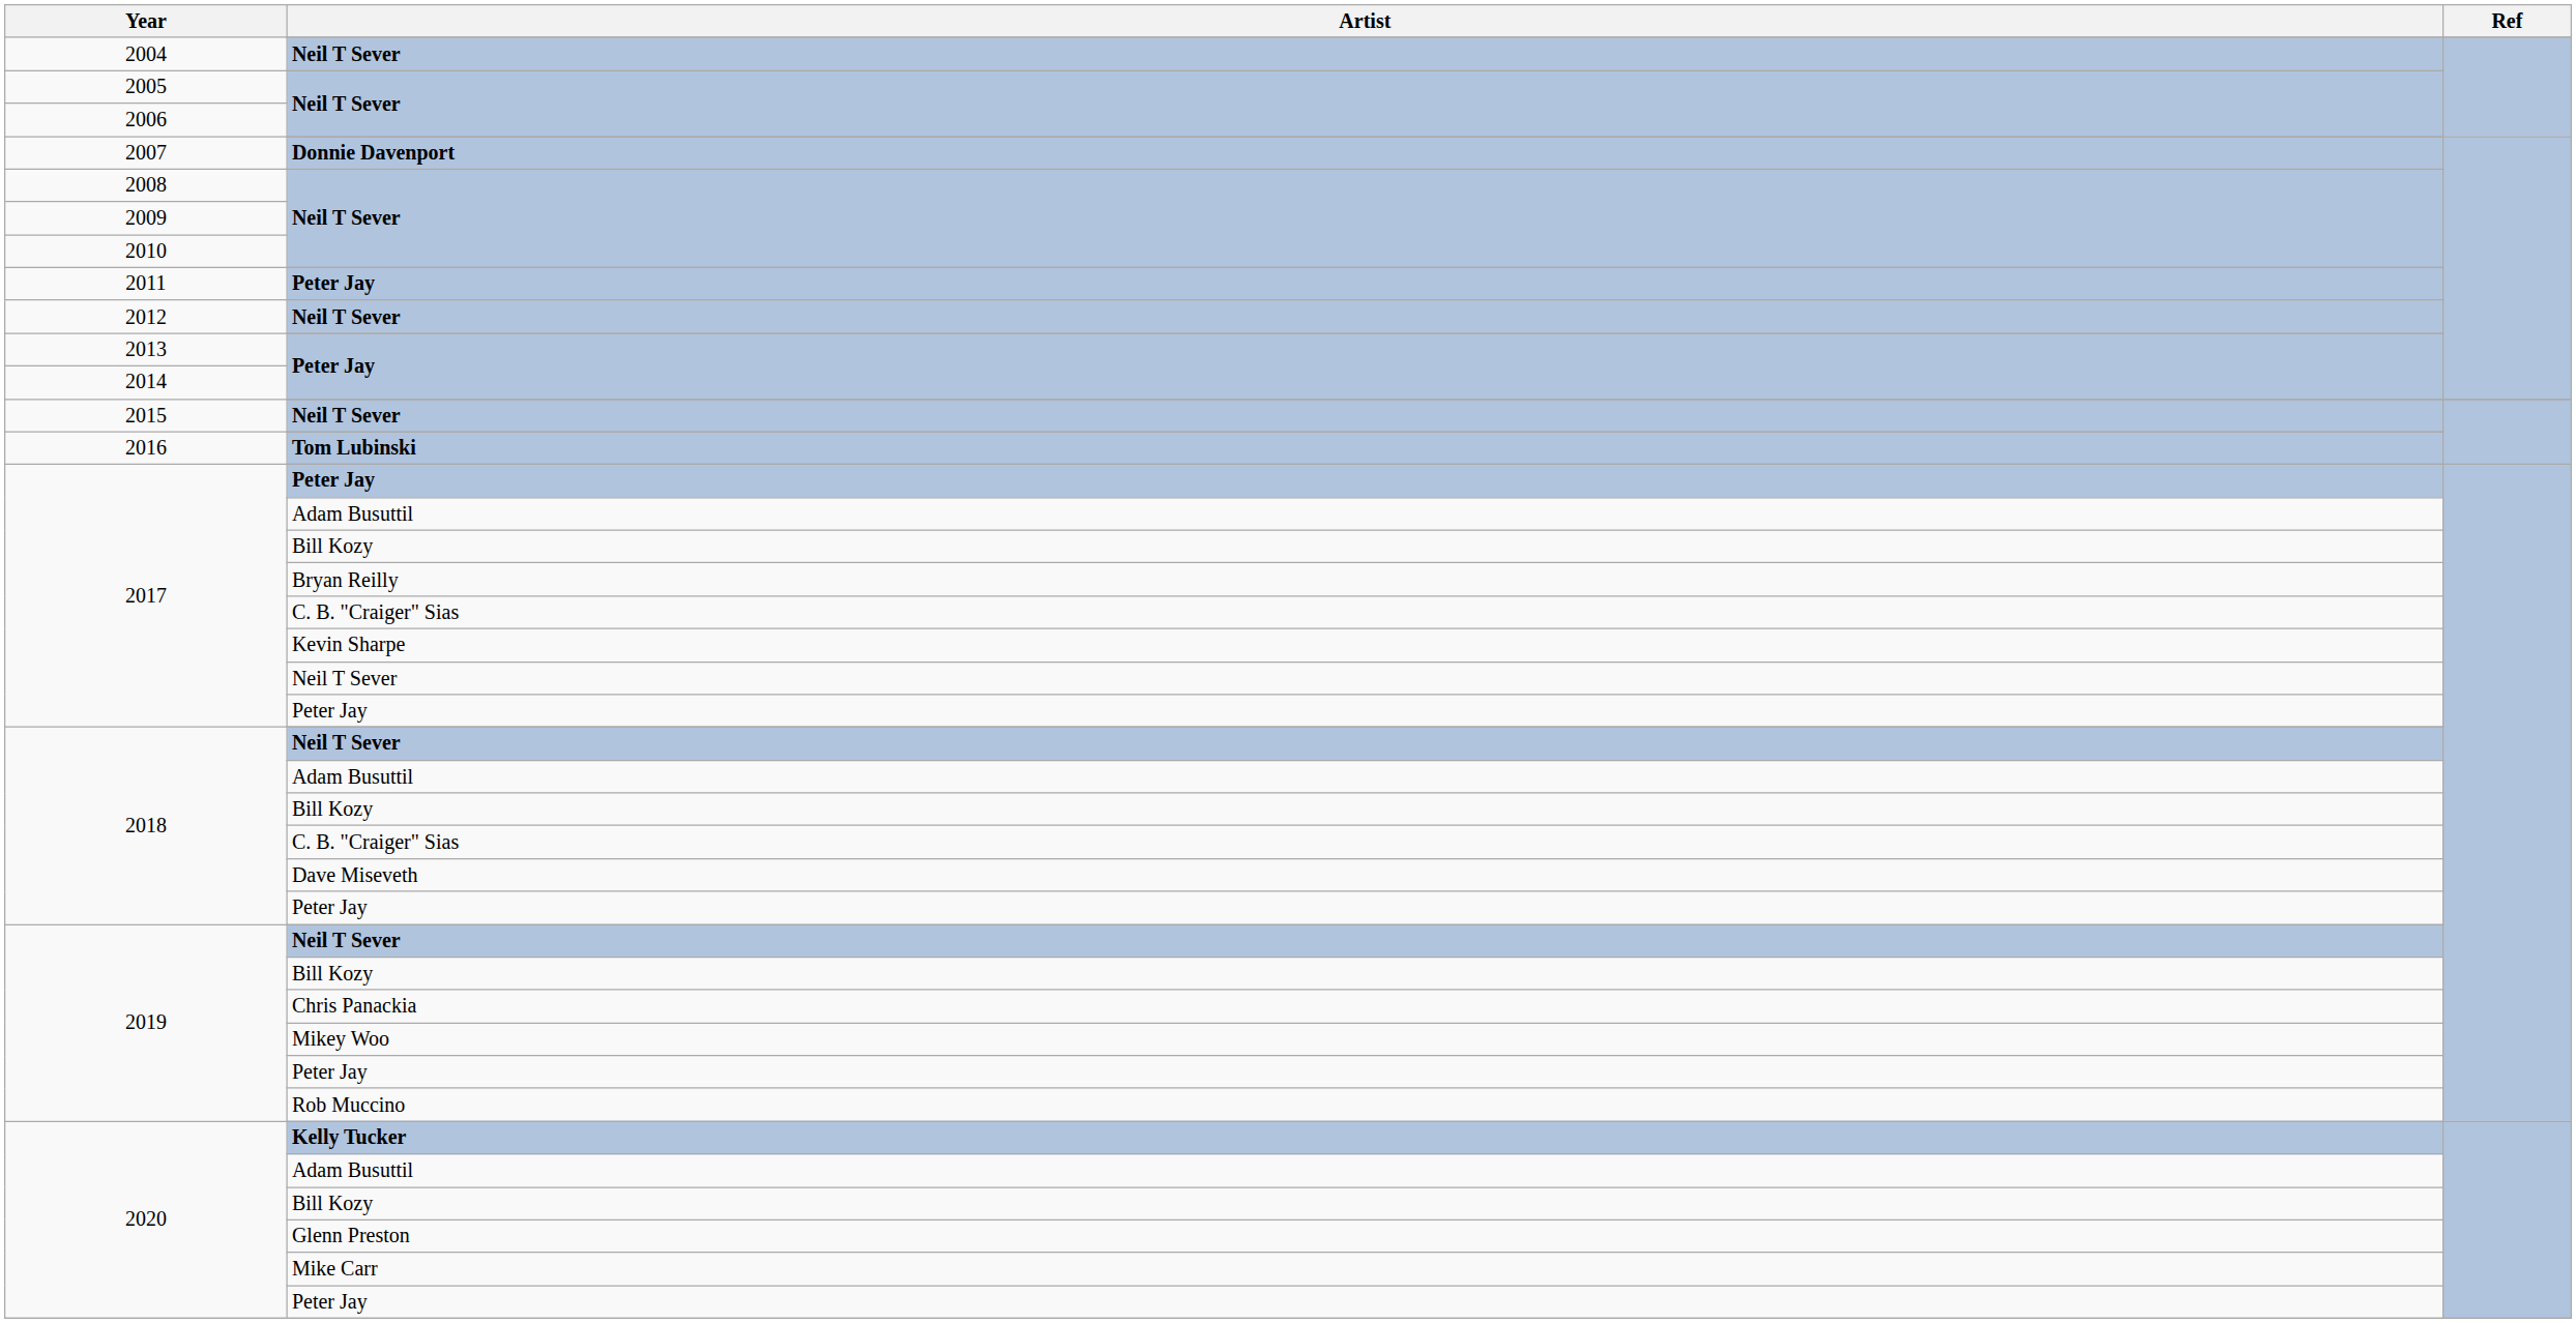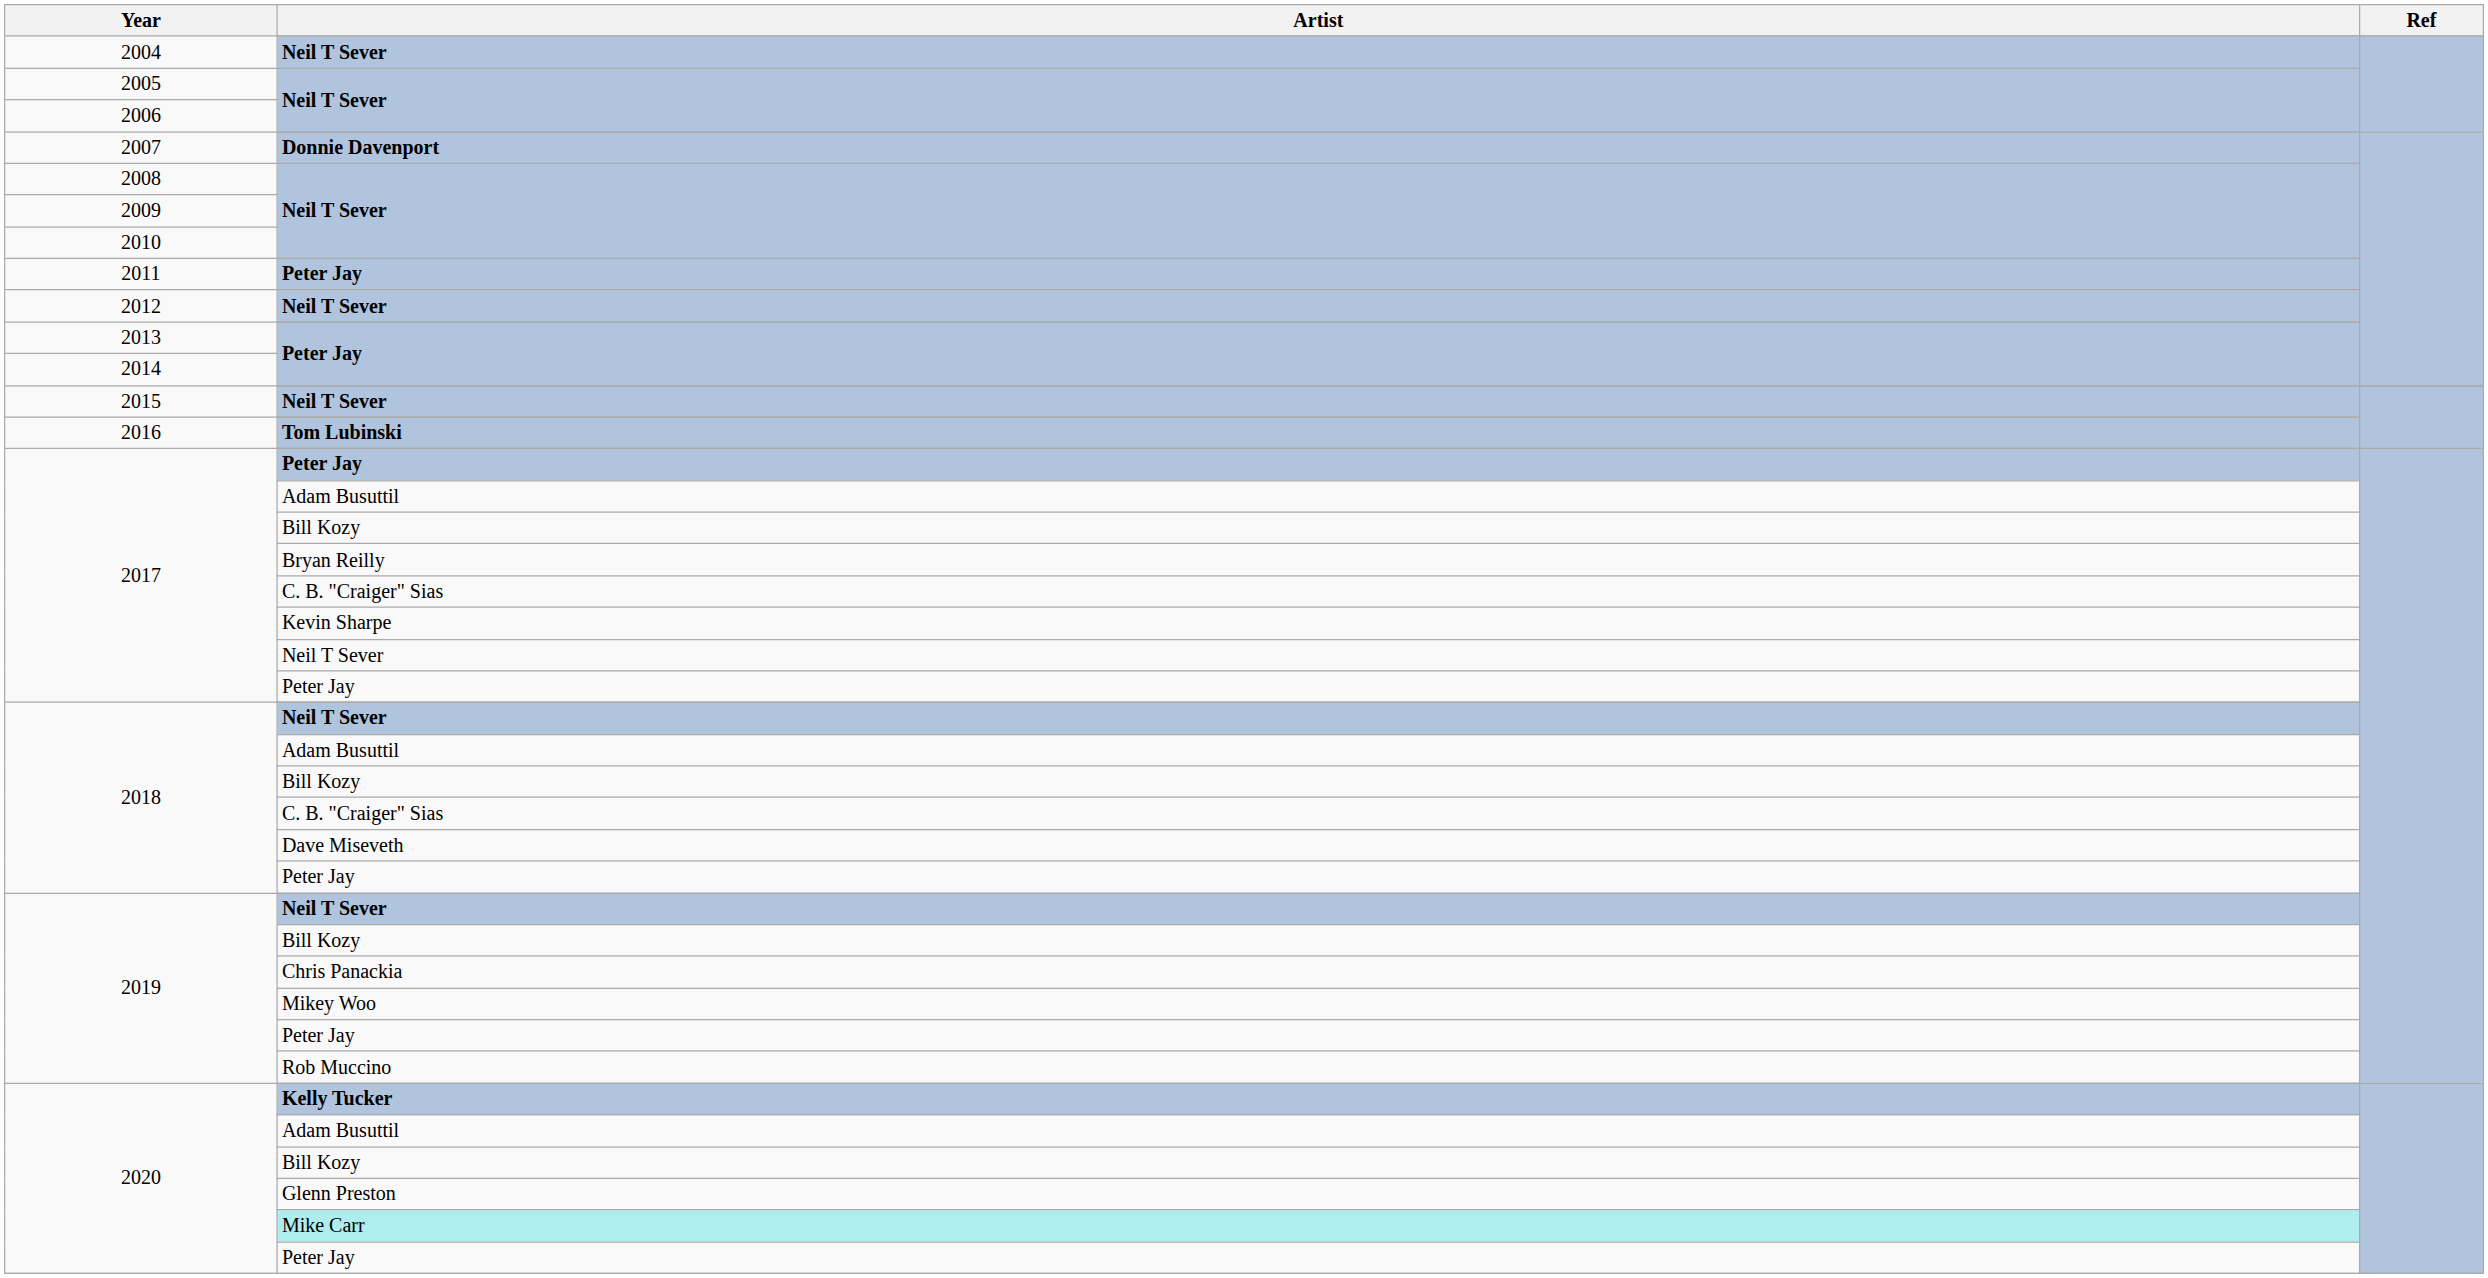2020 / Mike Carr | Artist: no background -> paleturquoise background
